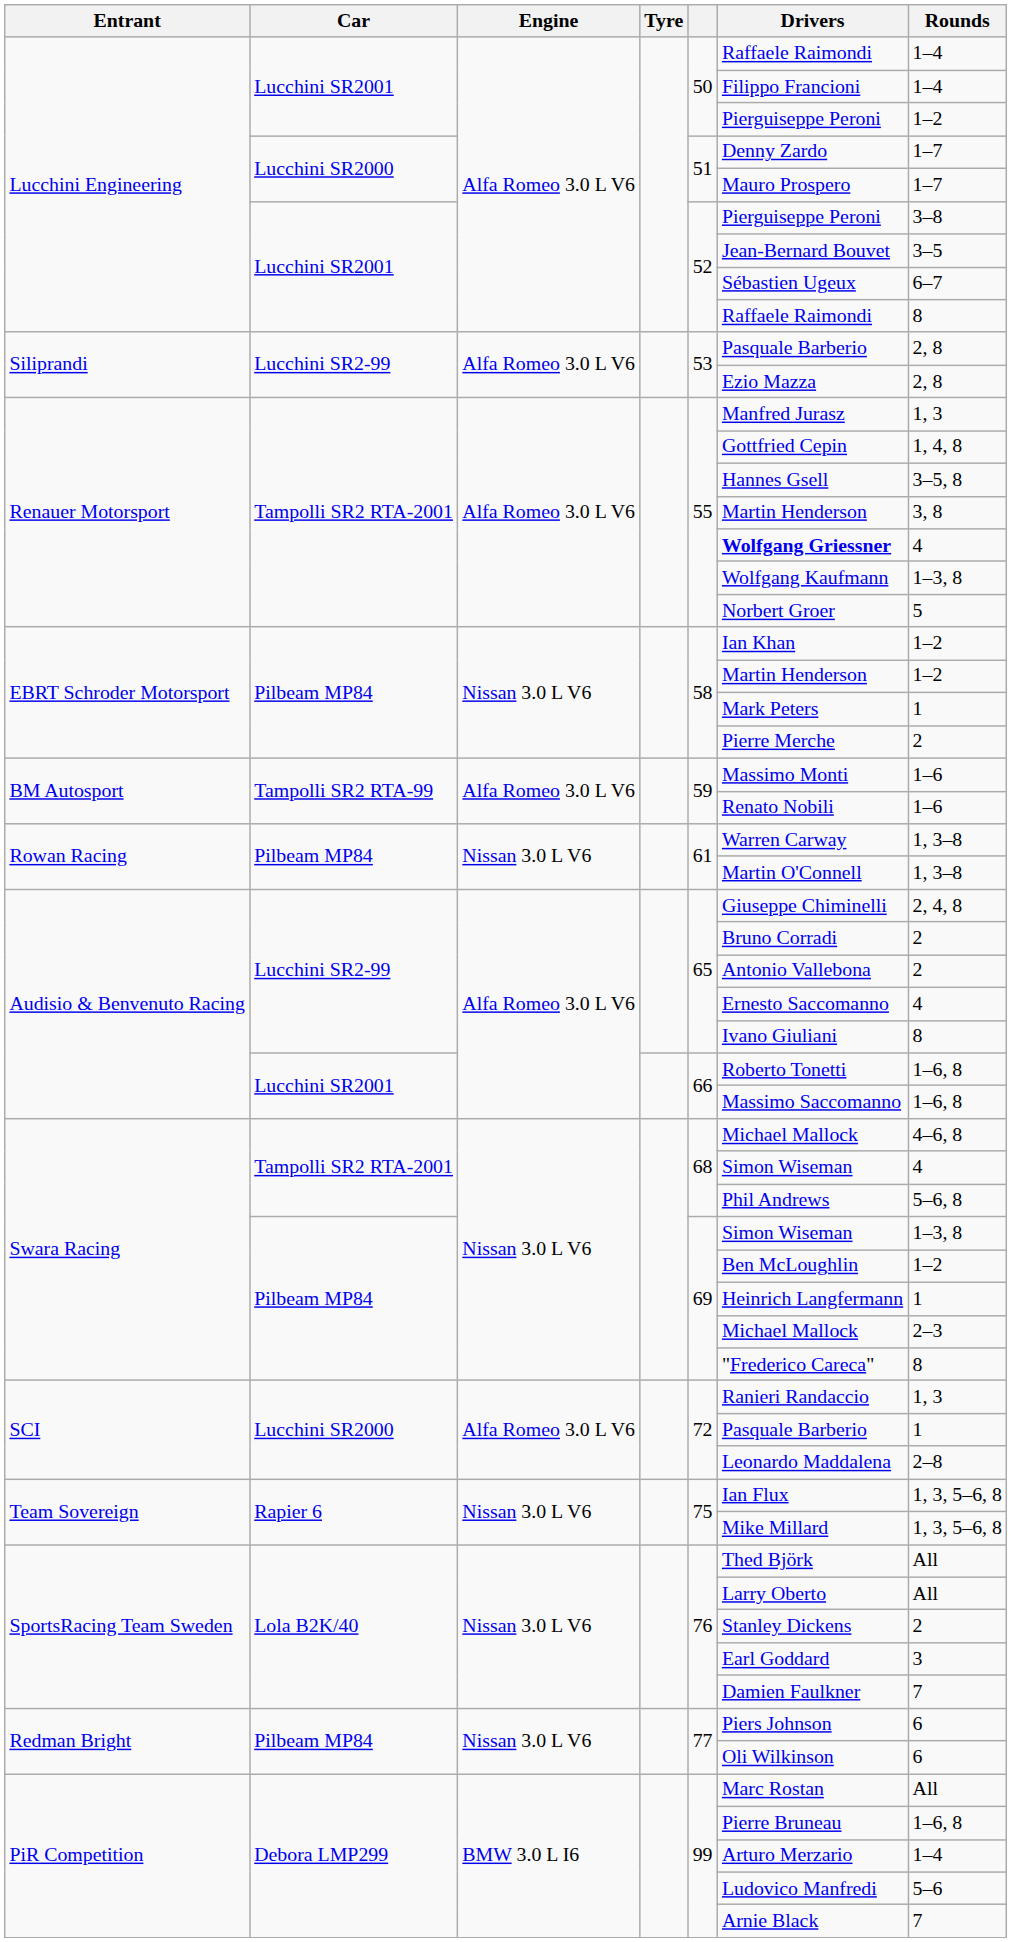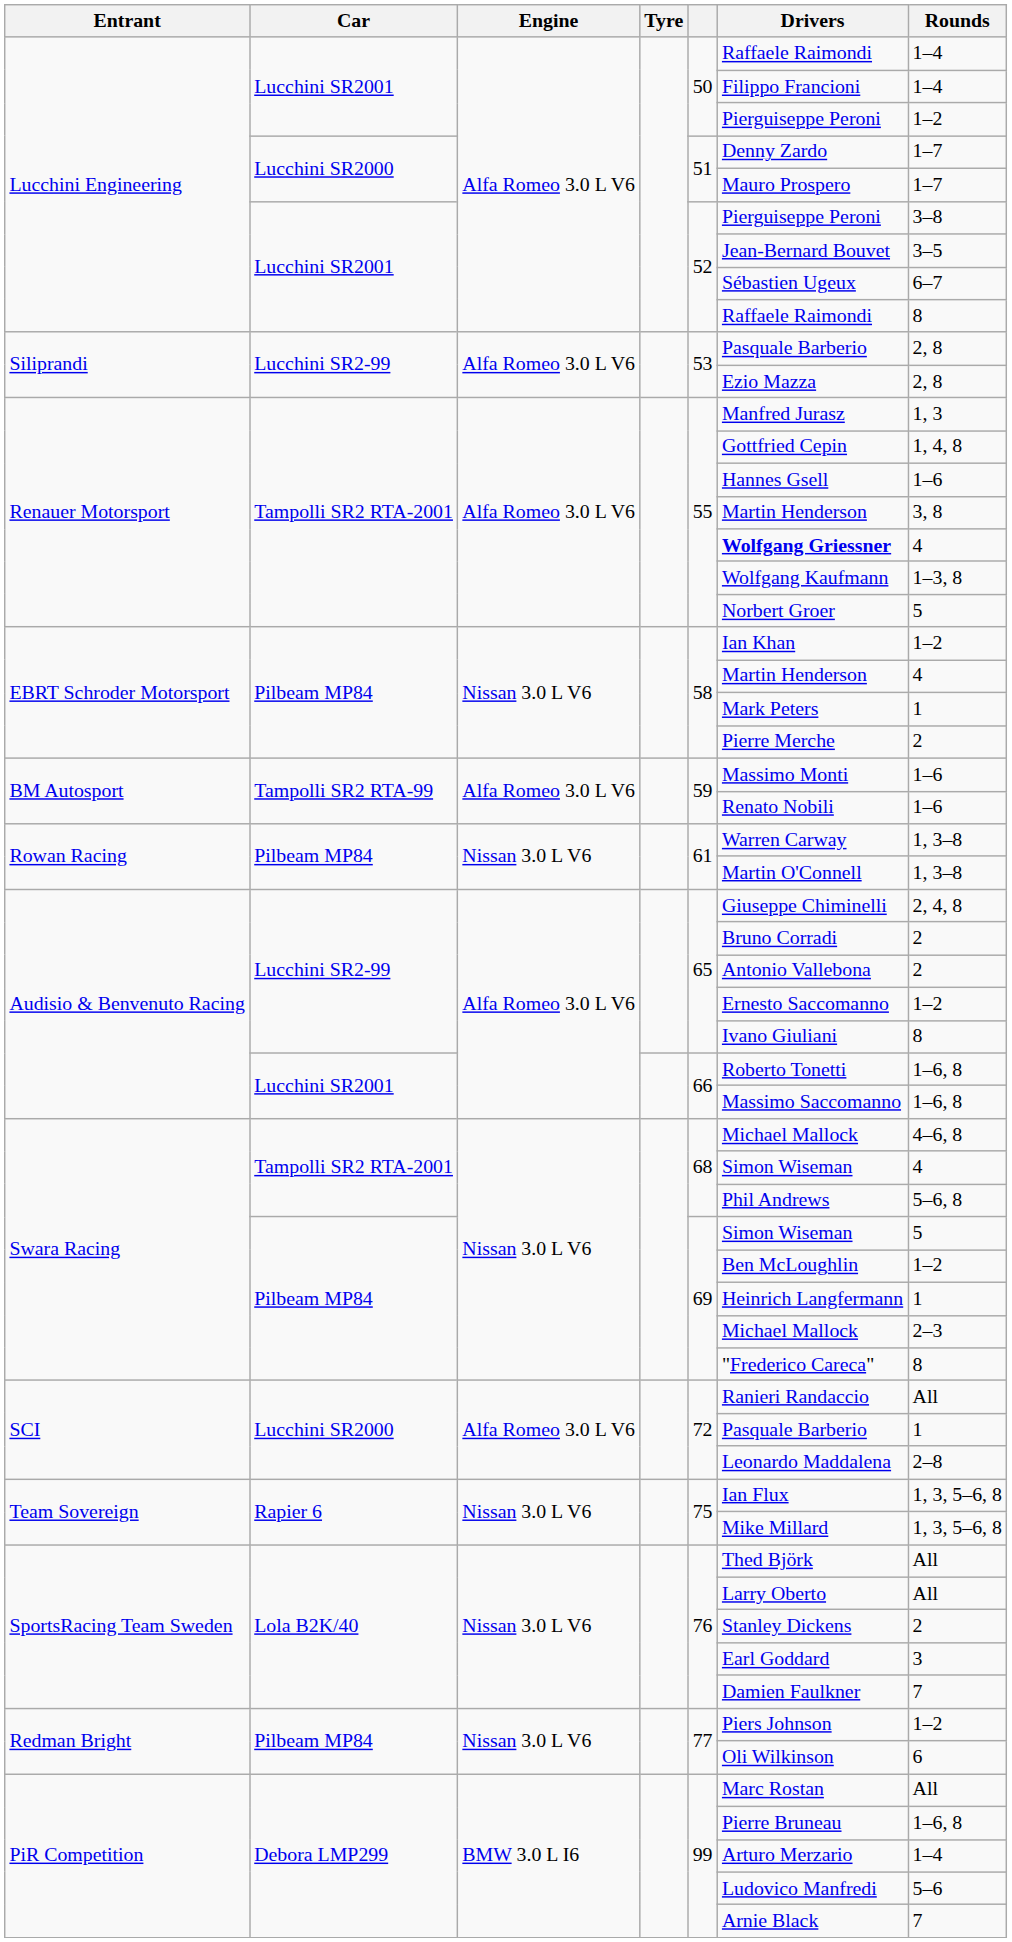row 15 | Rounds: 3–5, 8 -> 1–6
row 21 | Rounds: 1–2 -> 4
row 31 | Rounds: 4 -> 1–2
row 38 | Rounds: 1–3, 8 -> 5
row 43 | Rounds: 1, 3 -> All
row 53 | Rounds: 6 -> 1–2
